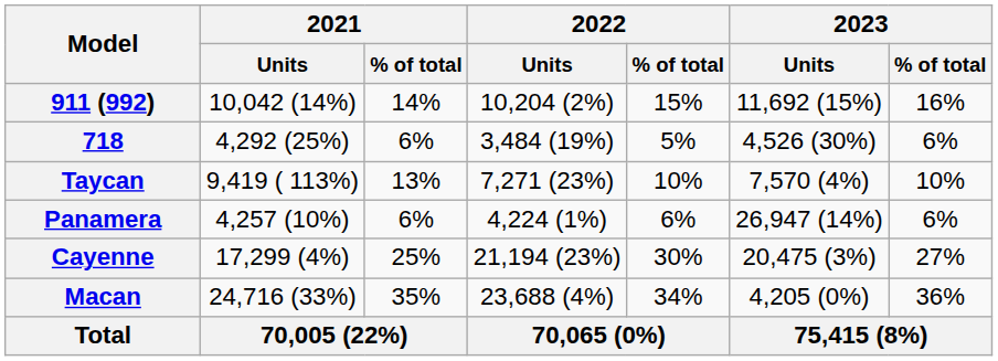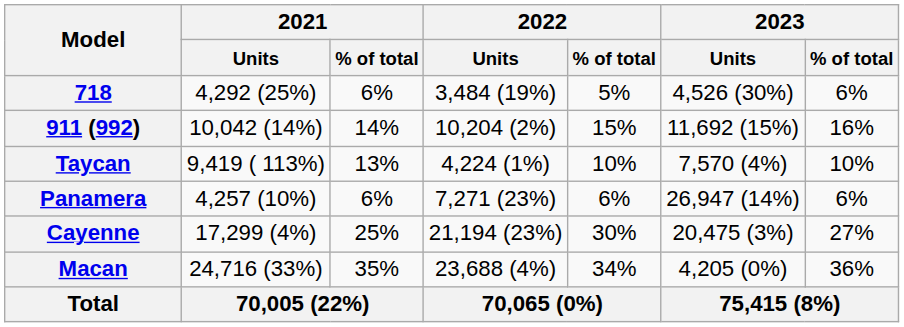rows swapped: 911 (992) <-> 718
Taycan | 2022 / Units: 7,271 (23%) -> 4,224 (1%)
Panamera | 2022 / Units: 4,224 (1%) -> 7,271 (23%)
